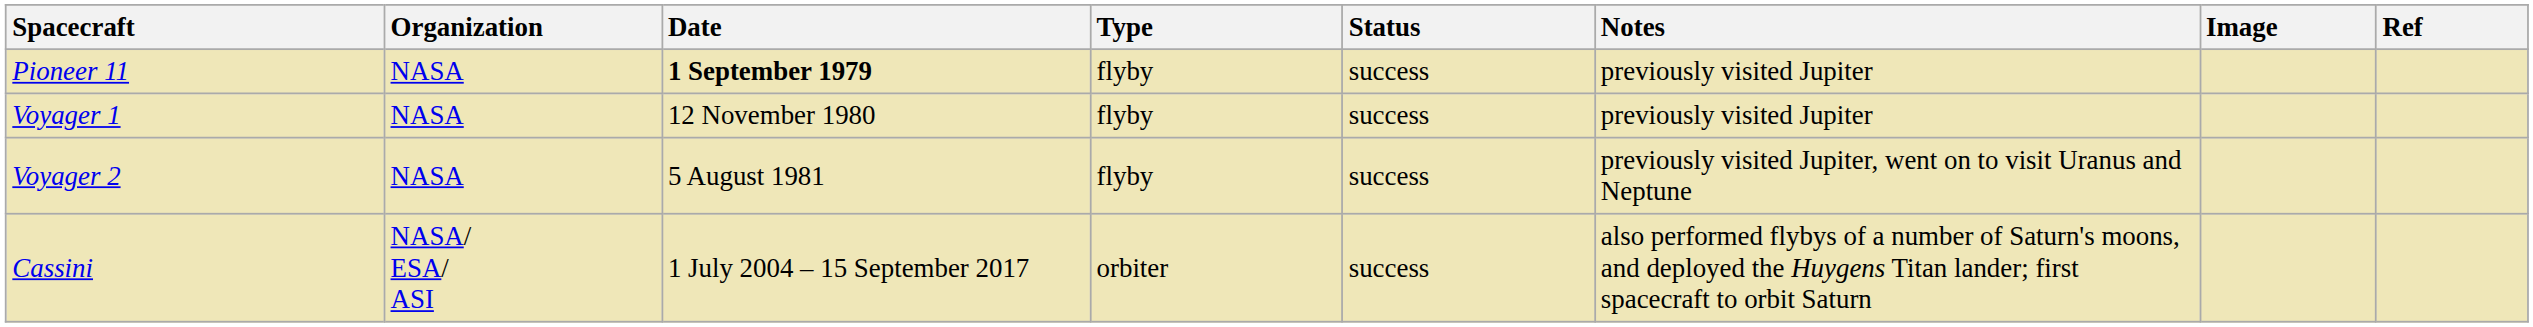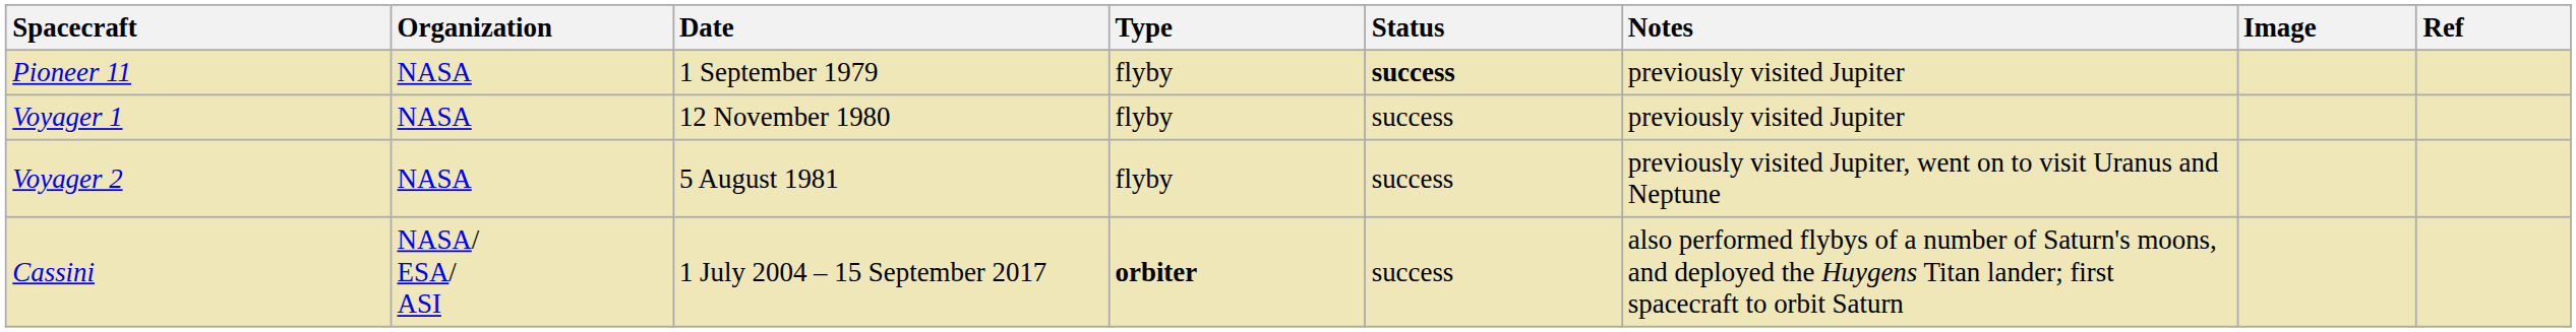Pioneer 11 | Date: bold -> normal
Pioneer 11 | Status: normal -> bold
Cassini | Type: normal -> bold
